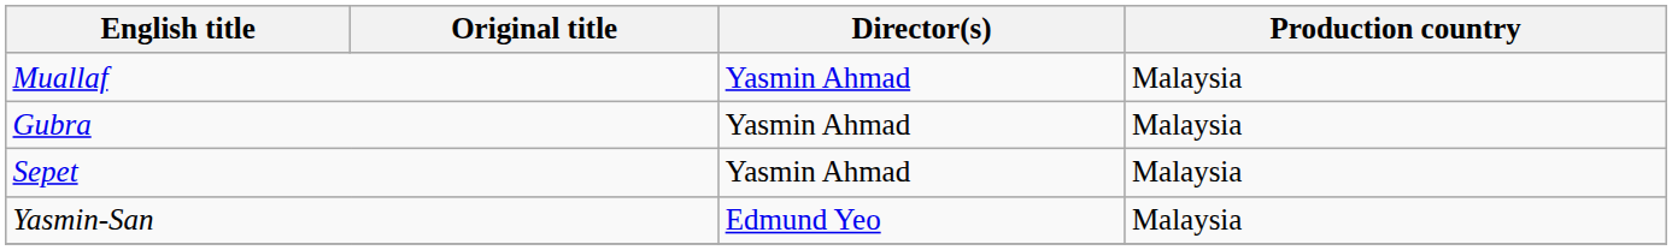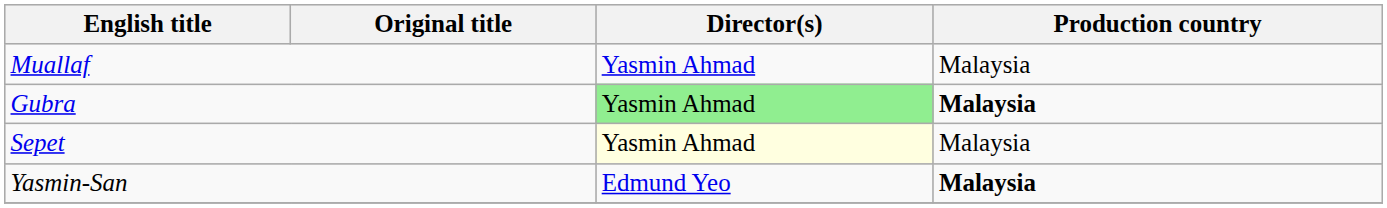Gubra | Director(s): no background -> lightgreen background
Gubra | Production country: normal -> bold
Sepet | Director(s): no background -> lightyellow background
Yasmin-San | Production country: normal -> bold
